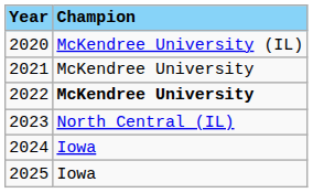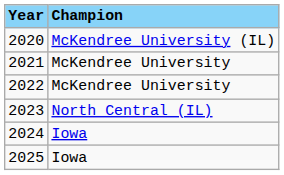2022 | Champion: bold -> normal
